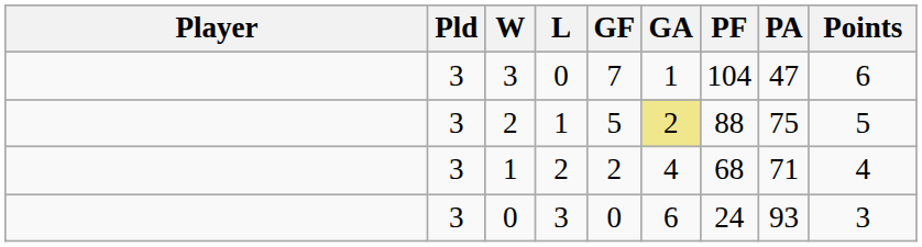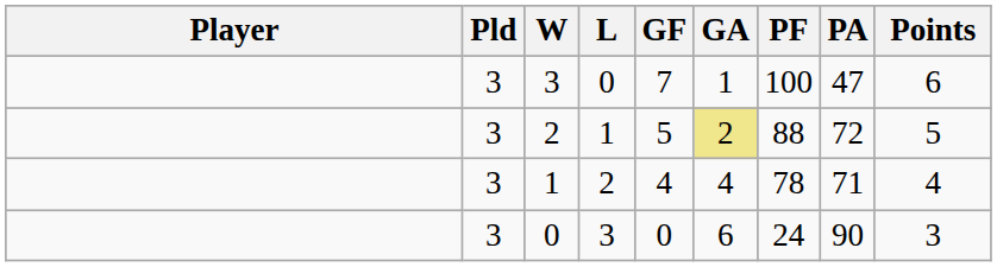row 2 | PF: 104 -> 100
row 3 | PA: 75 -> 72
row 4 | GF: 2 -> 4
row 4 | PF: 68 -> 78
row 5 | PA: 93 -> 90
